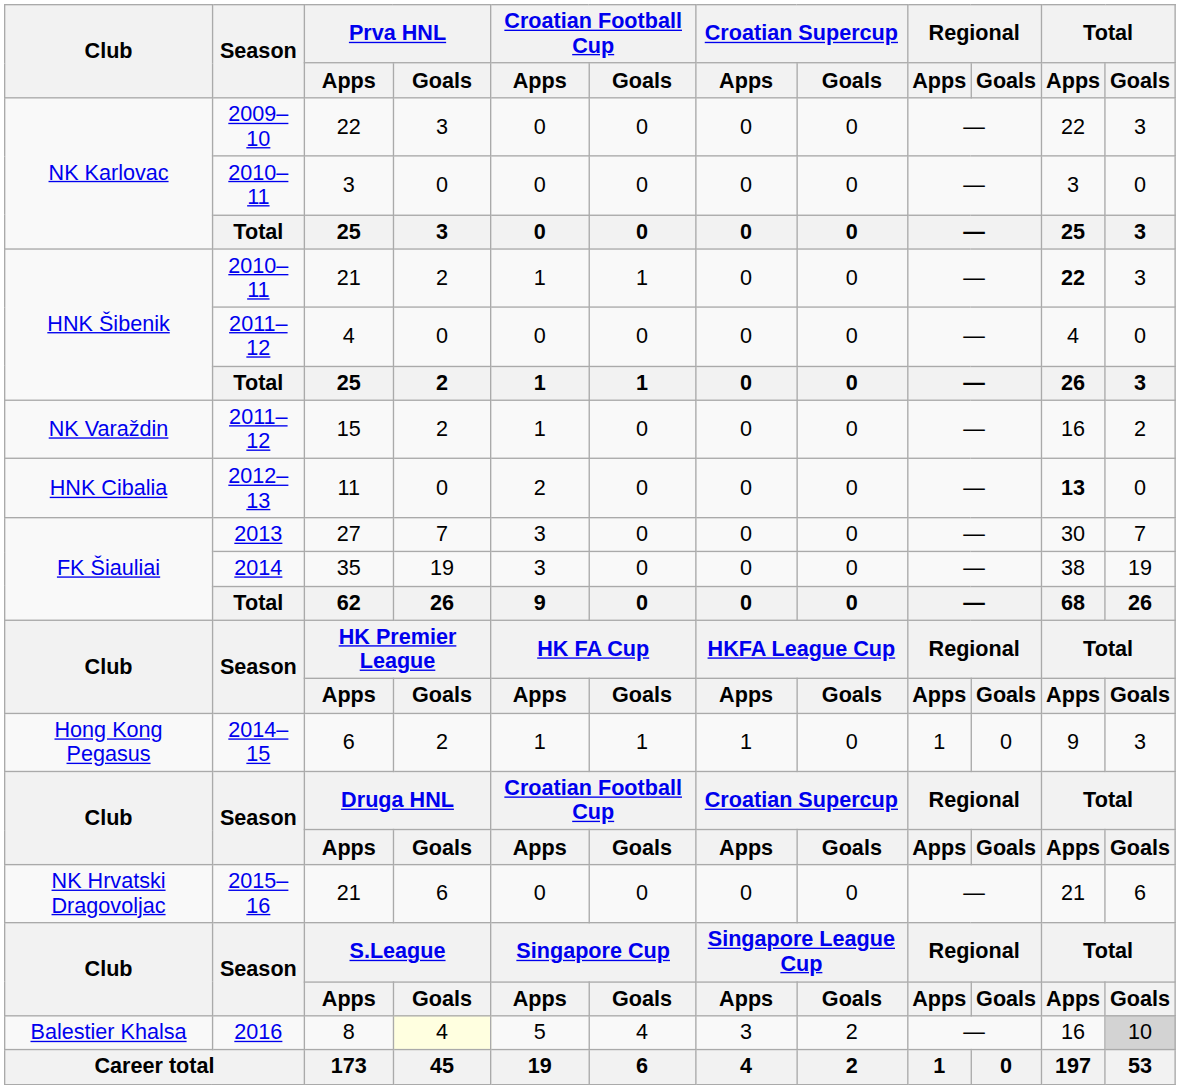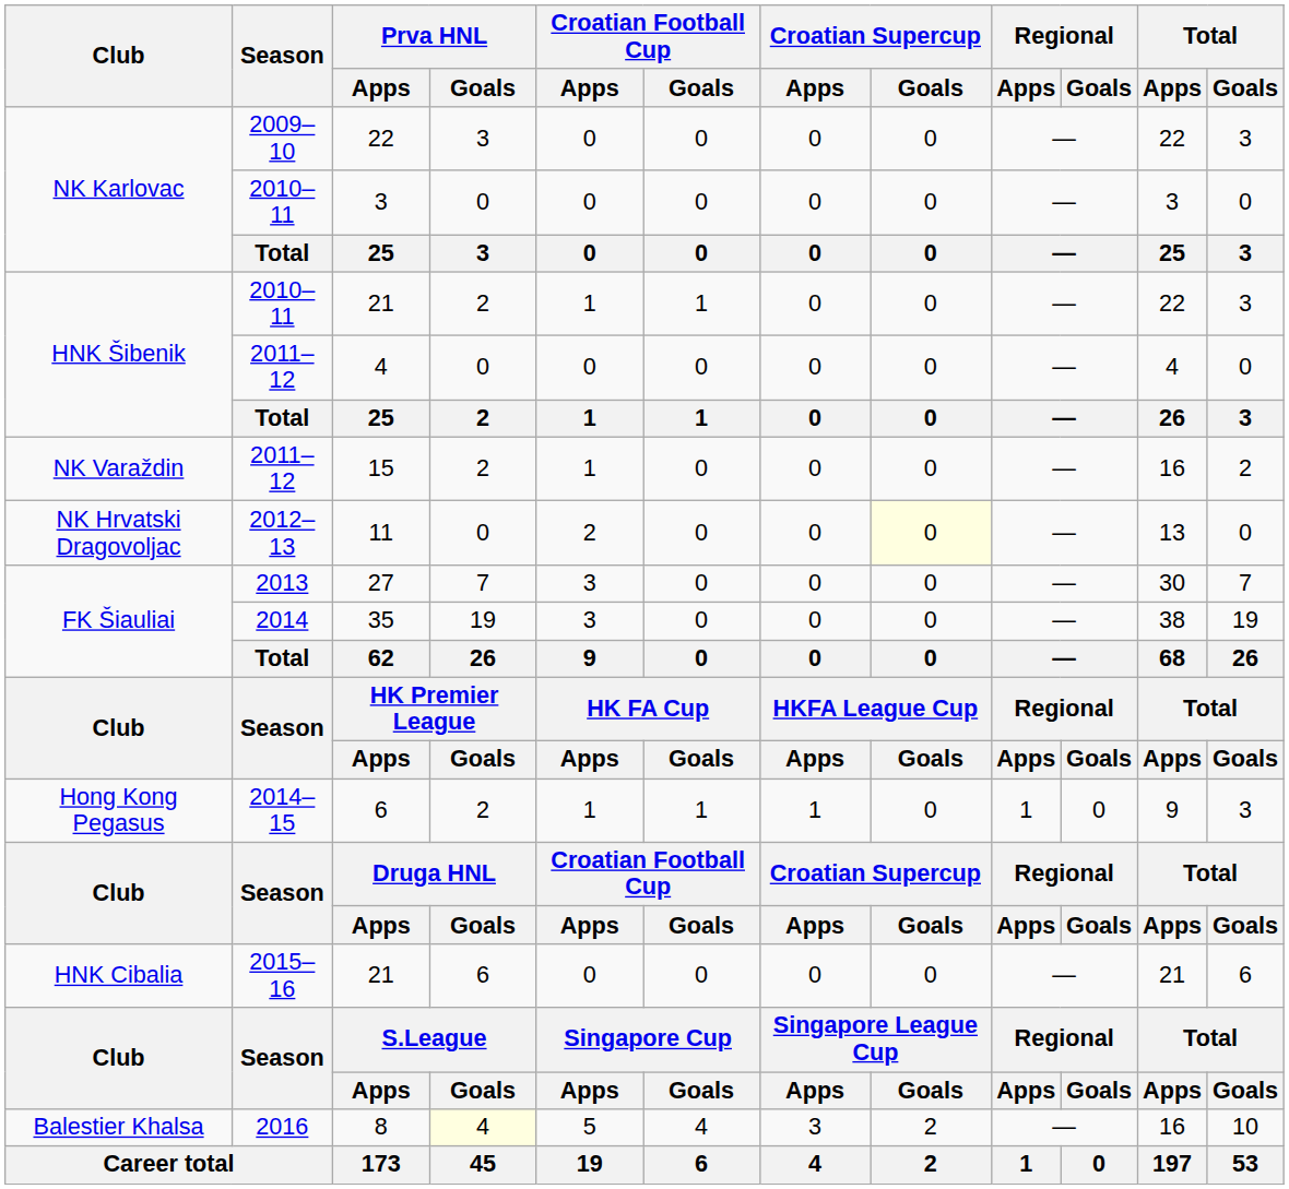2010–11 / 21 | Total / Apps: bold -> normal
11 | Club: HNK Cibalia -> NK Hrvatski Dragovoljac
11 | Croatian Supercup / Goals: no background -> lightyellow background
11 | Total / Apps: bold -> normal
2015–16 / 21 | Club: NK Hrvatski Dragovoljac -> HNK Cibalia
8 | Total / Goals: lightgrey background -> no background
